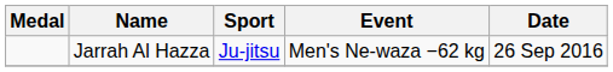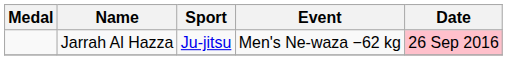Jarrah Al Hazza | Date: no background -> pink background
